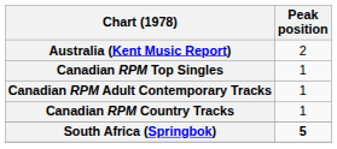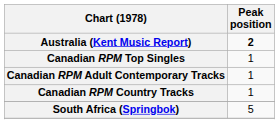Australia (Kent Music Report) | Peak position: normal -> bold
South Africa (Springbok) | Peak position: bold -> normal
